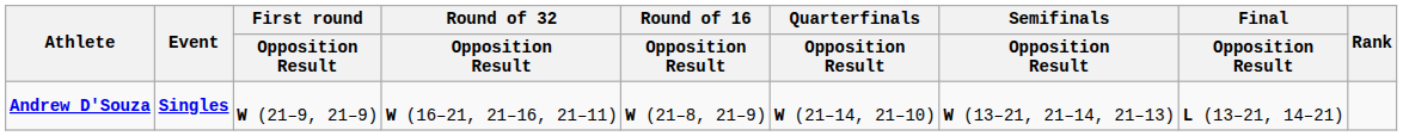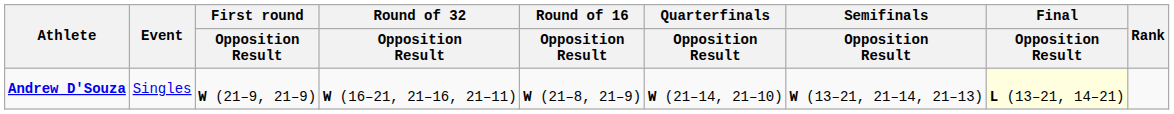Andrew D'Souza | Event: bold -> normal
Andrew D'Souza | Final / Opposition Result: no background -> lightyellow background
